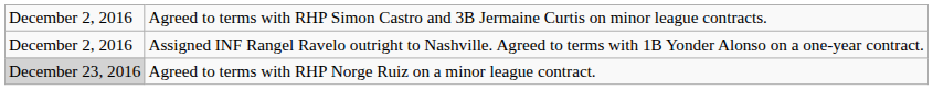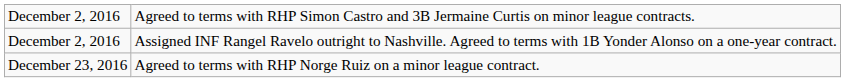row 3 | column 1: lightgrey background -> no background
